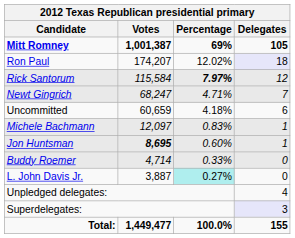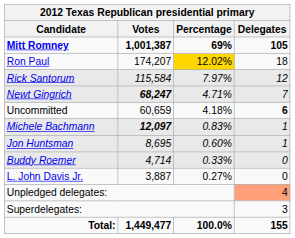Ron Paul | Percentage: no background -> gold background
Ron Paul | Delegates: lavender background -> no background
Rick Santorum | Percentage: bold -> normal
Newt Gingrich | Votes: normal -> bold
Uncommitted | Delegates: normal -> bold
Michele Bachmann | Votes: normal -> bold
Jon Huntsman | Votes: bold -> normal
L. John Davis Jr. | Percentage: paleturquoise background -> no background
Unpledged delegates: | Delegates: no background -> lightsalmon background
Superdelegates: | Delegates: lavender background -> no background
